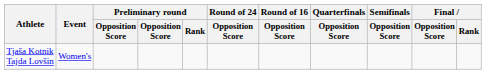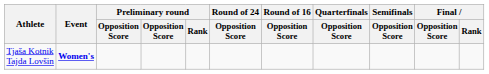Tjaša Kotnik Tajda Lovšin | Event: normal -> bold
